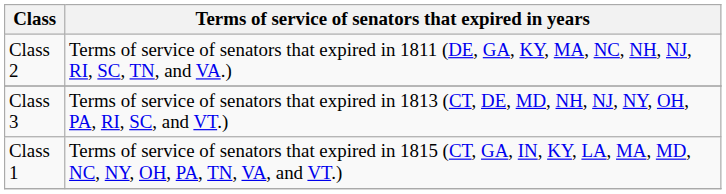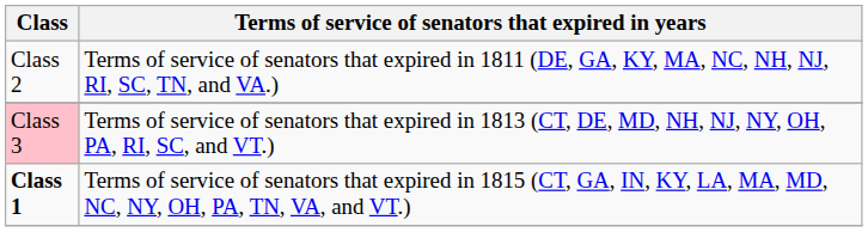Class 3 | Class: no background -> pink background
Class 1 | Class: normal -> bold
